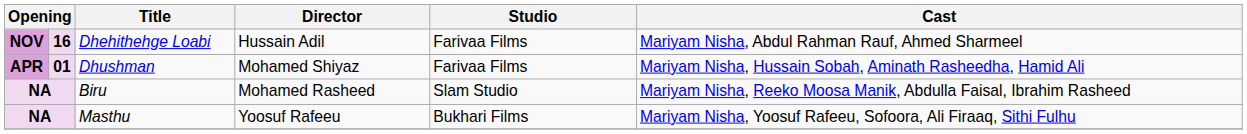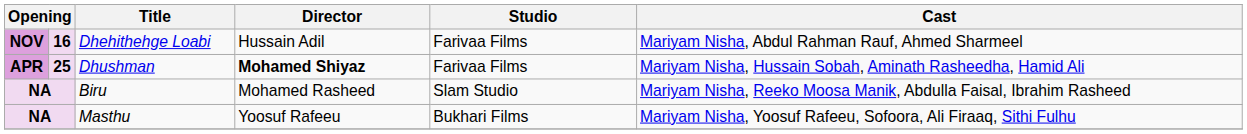Dhushman | column 2: 01 -> 25
Dhushman | Director: normal -> bold
